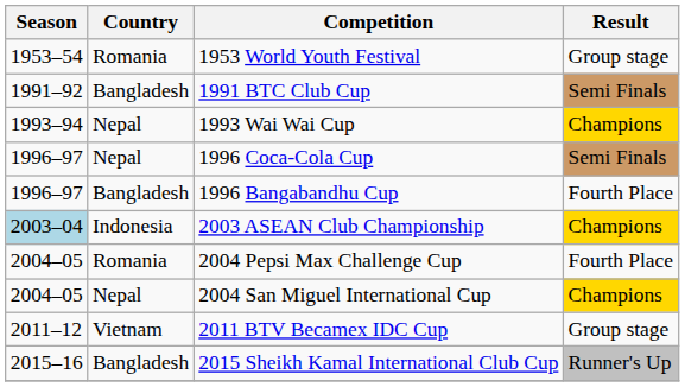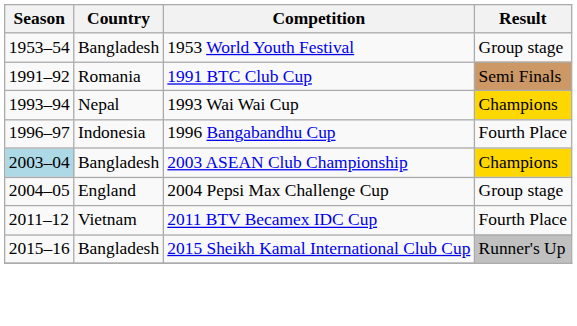1953 World Youth Festival | Country: Romania -> Bangladesh
1991 BTC Club Cup | Country: Bangladesh -> Romania
- row: 1996–97 | Nepal | 1996 Coca-Cola Cup | Semi Finals
1996 Bangabandhu Cup | Country: Bangladesh -> Indonesia
2003 ASEAN Club Championship | Country: Indonesia -> Bangladesh
2004 Pepsi Max Challenge Cup | Country: Romania -> England
2004 Pepsi Max Challenge Cup | Result: Fourth Place -> Group stage
- row: 2004–05 | Nepal | 2004 San Miguel International Cup | Champions
2011 BTV Becamex IDC Cup | Result: Group stage -> Fourth Place
